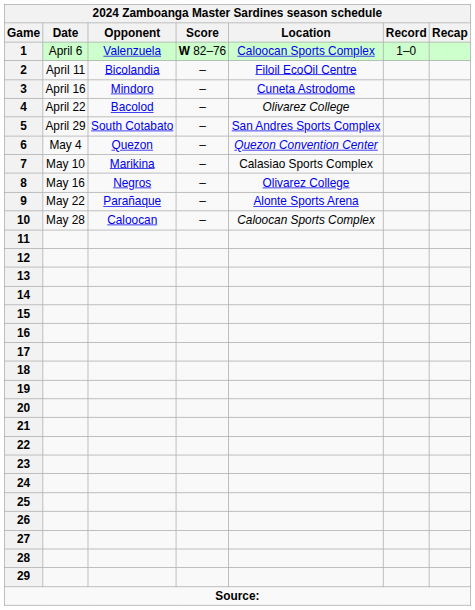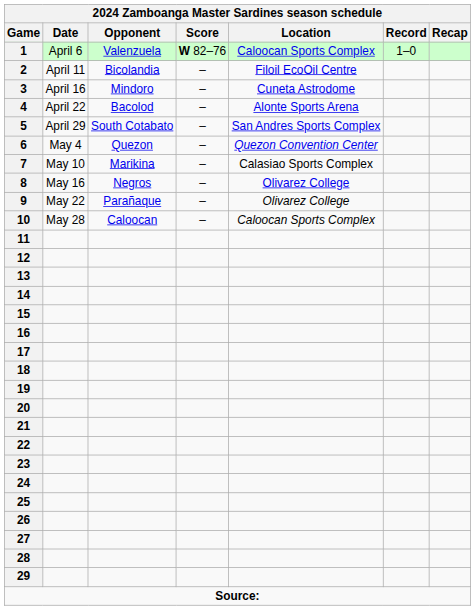4 | Location: Olivarez College -> Alonte Sports Arena
9 | Location: Alonte Sports Arena -> Olivarez College
